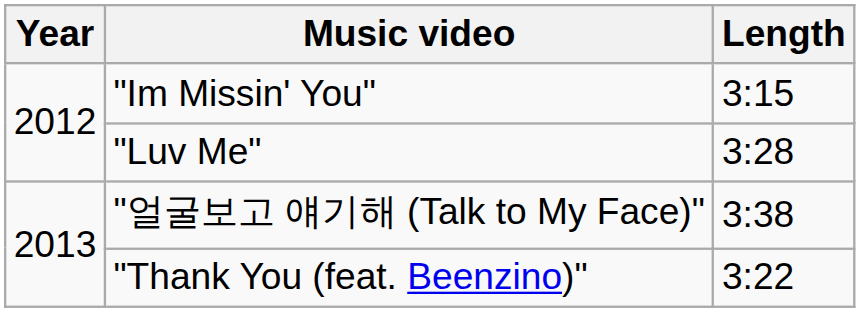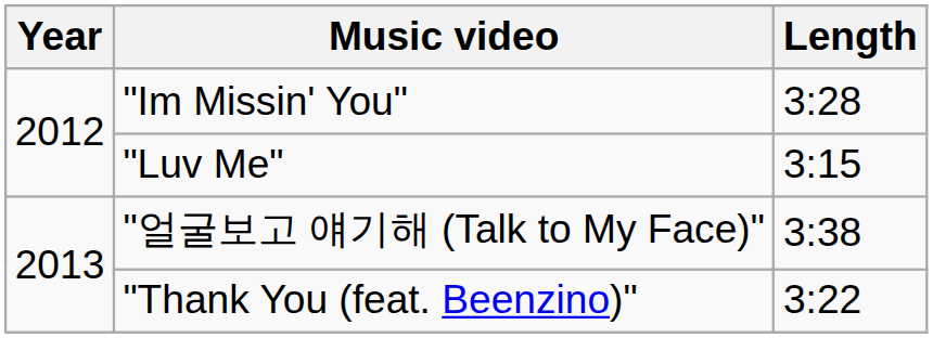"Im Missin' You" | Length: 3:15 -> 3:28
"Luv Me" | Length: 3:28 -> 3:15
